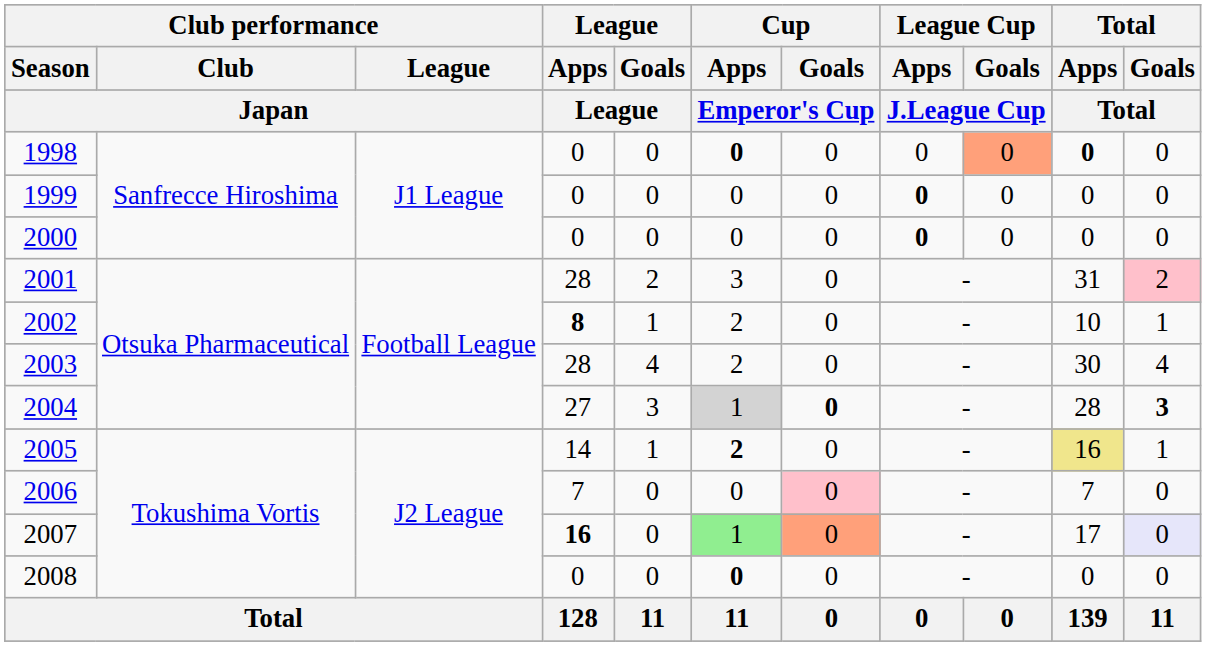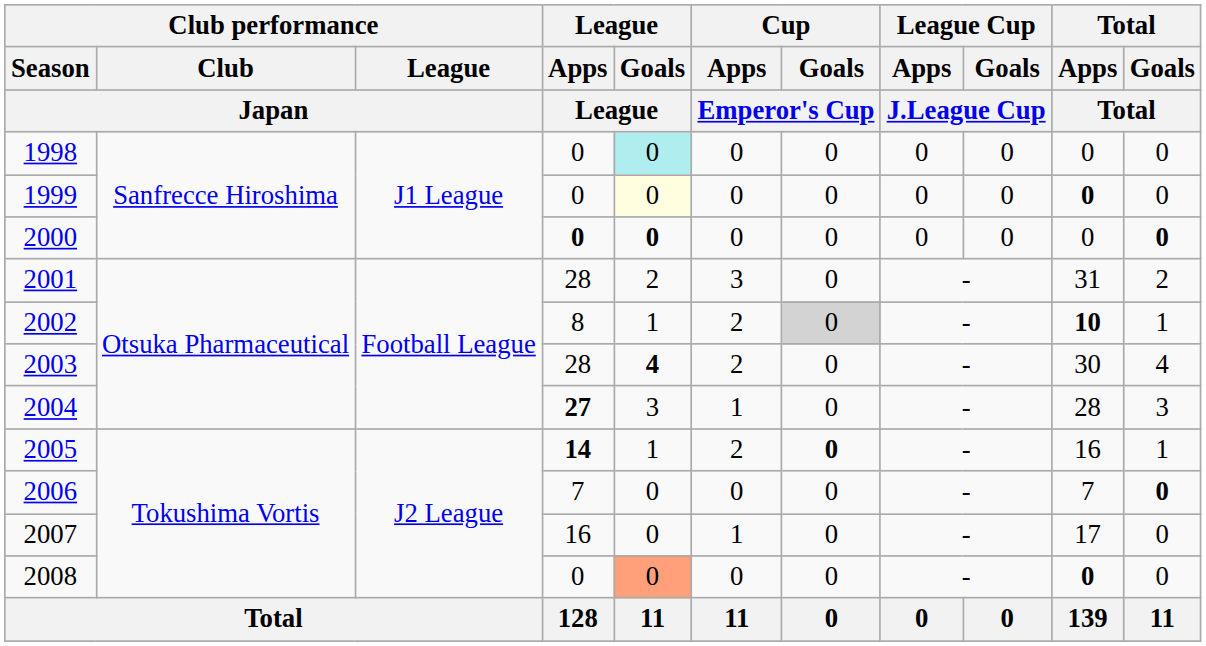1998 | League / Goals / League: no background -> paleturquoise background
1998 | Cup / Apps / Emperor's Cup: bold -> normal
1998 | League Cup / Goals / J.League Cup: lightsalmon background -> no background
1998 | Total / Apps / Total: bold -> normal
1999 | League / Goals / League: no background -> lightyellow background
1999 | League Cup / Apps / J.League Cup: bold -> normal
1999 | Total / Apps / Total: normal -> bold
2000 | League / Apps / League: normal -> bold
2000 | League / Goals / League: normal -> bold
2000 | League Cup / Apps / J.League Cup: bold -> normal
2000 | Total / Goals / Total: normal -> bold
2001 | Total / Goals / Total: pink background -> no background
2002 | League / Apps / League: bold -> normal
2002 | Cup / Goals / Emperor's Cup: no background -> lightgrey background
2002 | Total / Apps / Total: normal -> bold
2003 | League / Goals / League: normal -> bold
2004 | League / Apps / League: normal -> bold
2004 | Cup / Apps / Emperor's Cup: lightgrey background -> no background
2004 | Cup / Goals / Emperor's Cup: bold -> normal
2004 | Total / Goals / Total: bold -> normal
2005 | League / Apps / League: normal -> bold
2005 | Cup / Apps / Emperor's Cup: bold -> normal
2005 | Cup / Goals / Emperor's Cup: normal -> bold
2005 | Total / Apps / Total: khaki background -> no background
2006 | Cup / Goals / Emperor's Cup: pink background -> no background
2006 | Total / Goals / Total: normal -> bold
2007 | League / Apps / League: bold -> normal
2007 | Cup / Apps / Emperor's Cup: lightgreen background -> no background
2007 | Cup / Goals / Emperor's Cup: lightsalmon background -> no background
2007 | Total / Goals / Total: lavender background -> no background
2008 | League / Goals / League: no background -> lightsalmon background
2008 | Cup / Apps / Emperor's Cup: bold -> normal
2008 | Total / Apps / Total: normal -> bold
